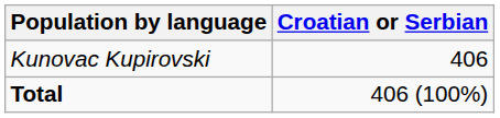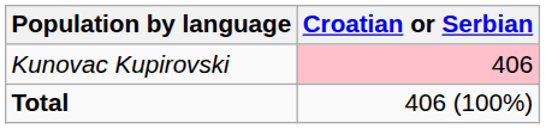Kunovac Kupirovski | Croatian or Serbian: no background -> pink background
